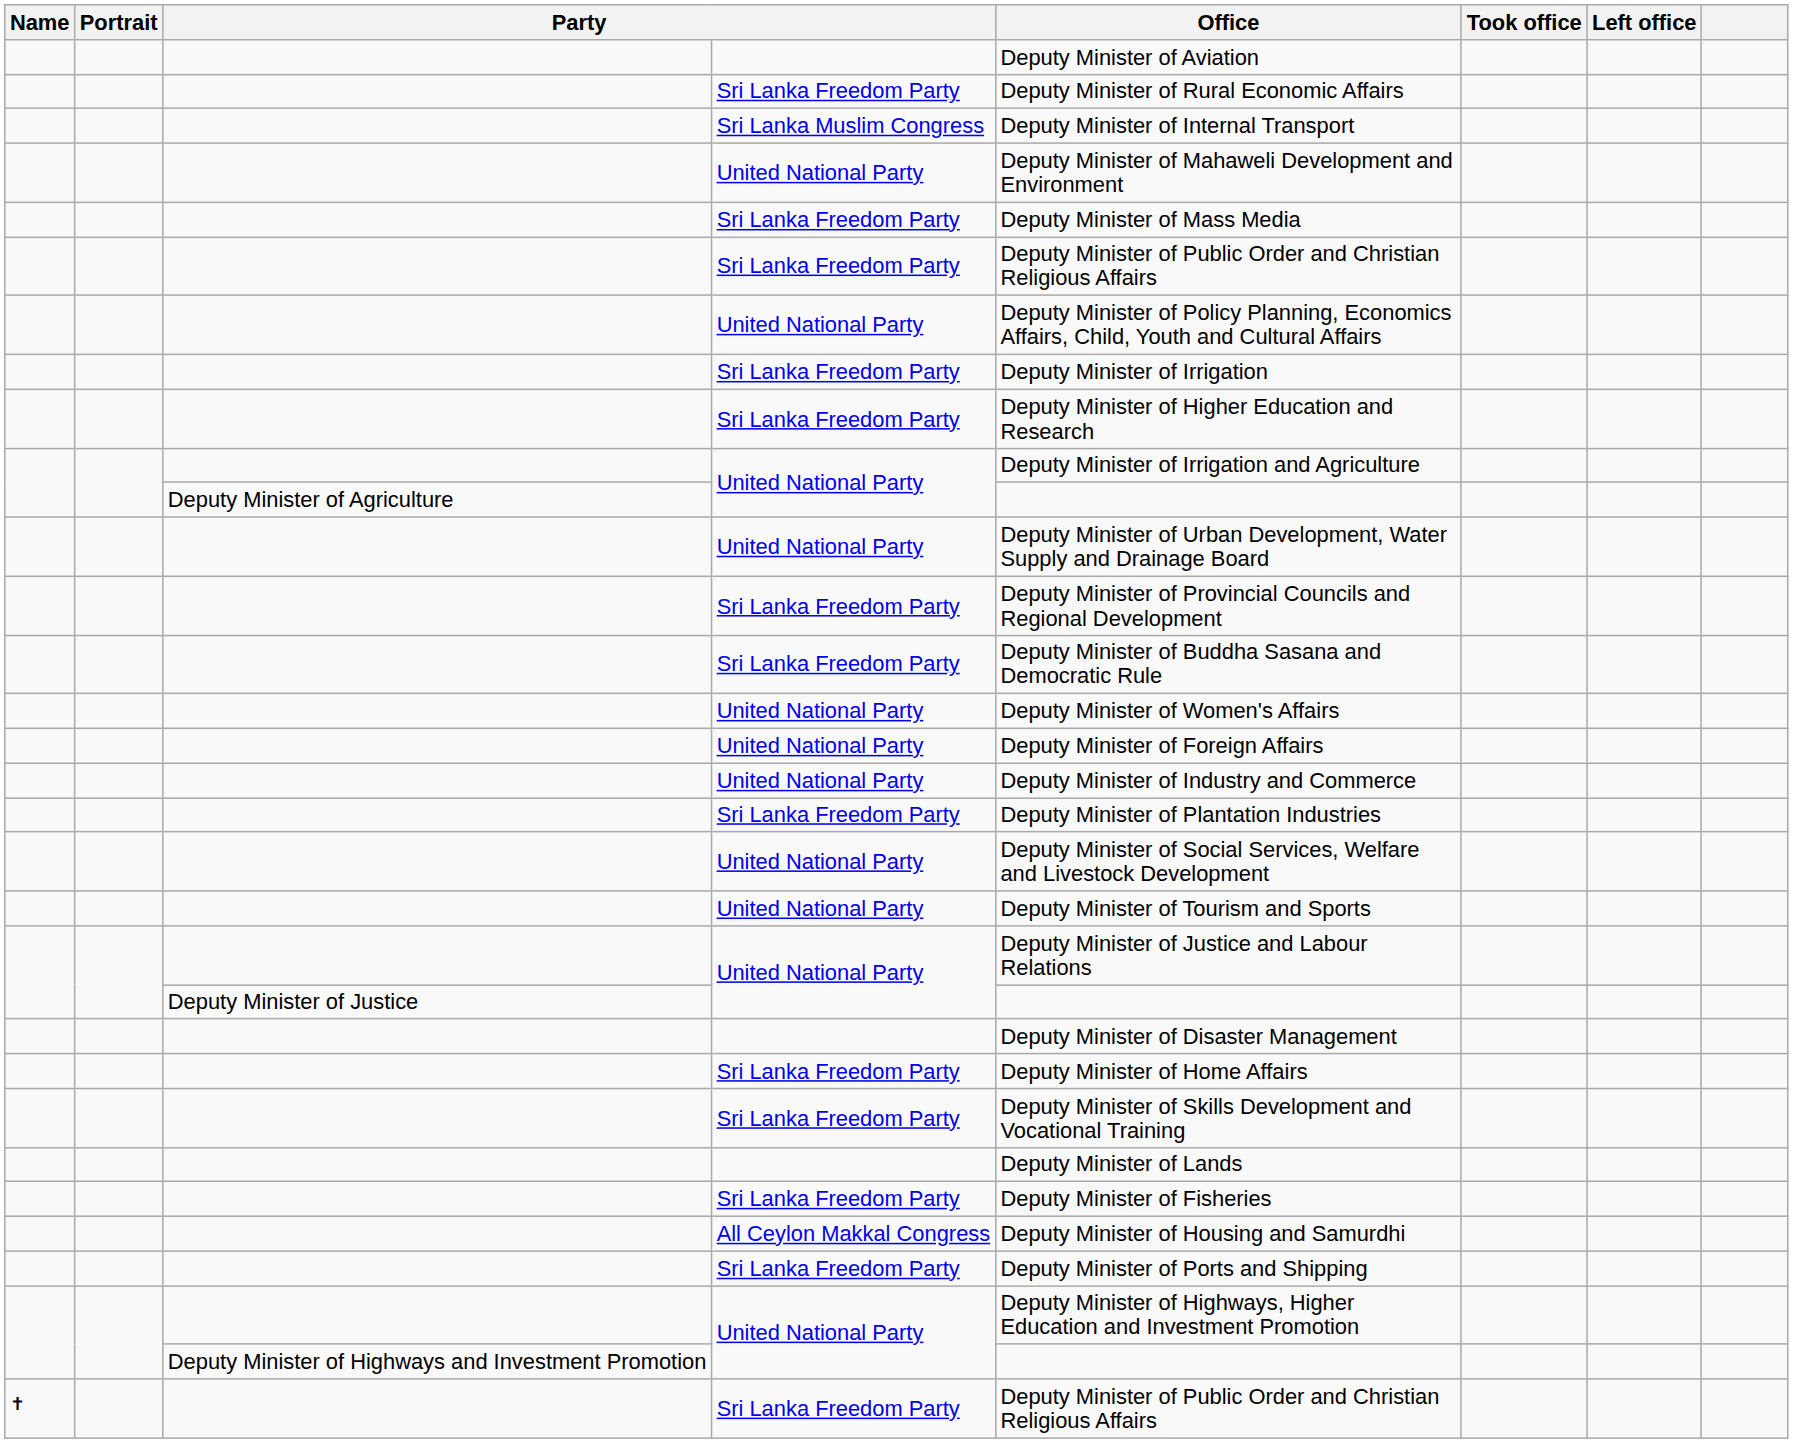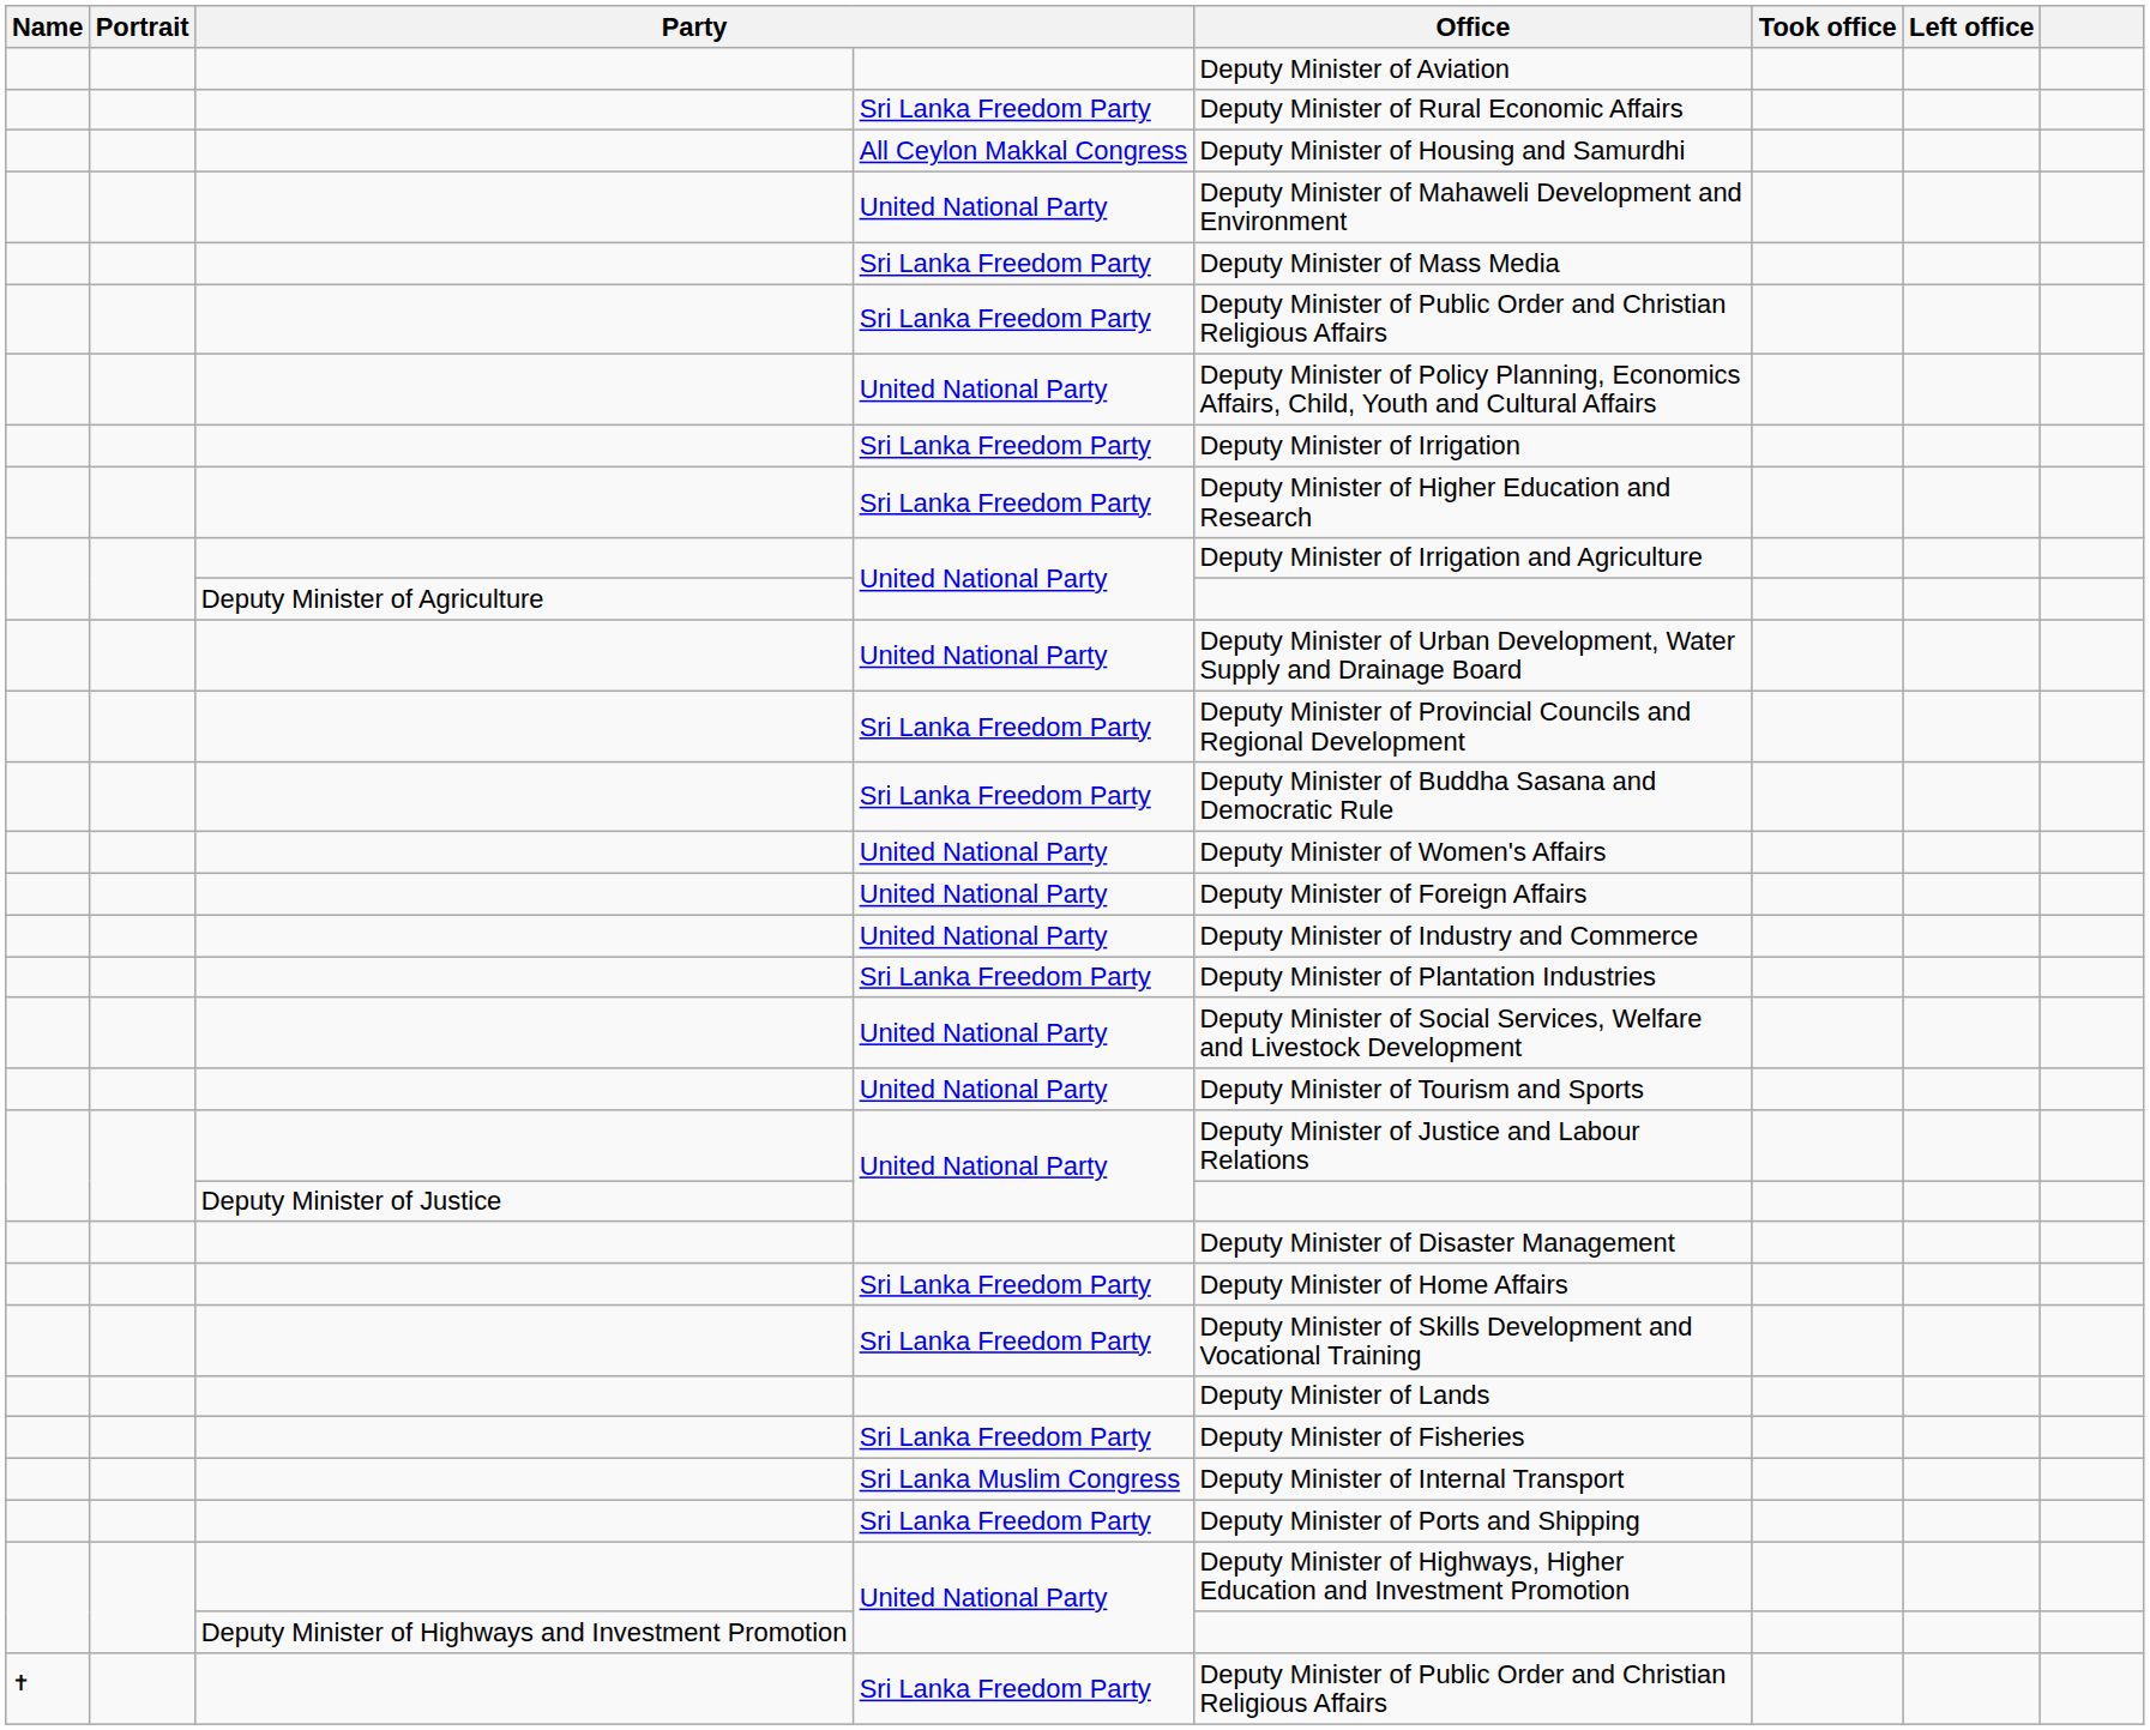rows swapped: All Ceylon Makkal Congress <-> Sri Lanka Muslim Congress
